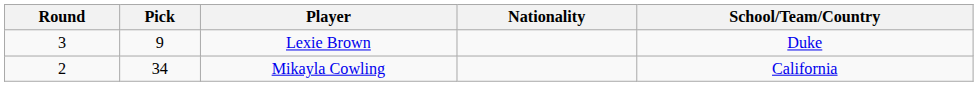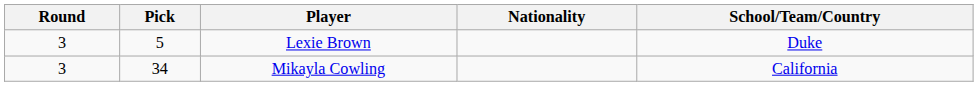Lexie Brown | Pick: 9 -> 5
Mikayla Cowling | Round: 2 -> 3
